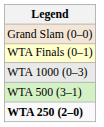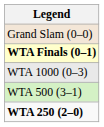row 3 | column 1: normal -> bold
